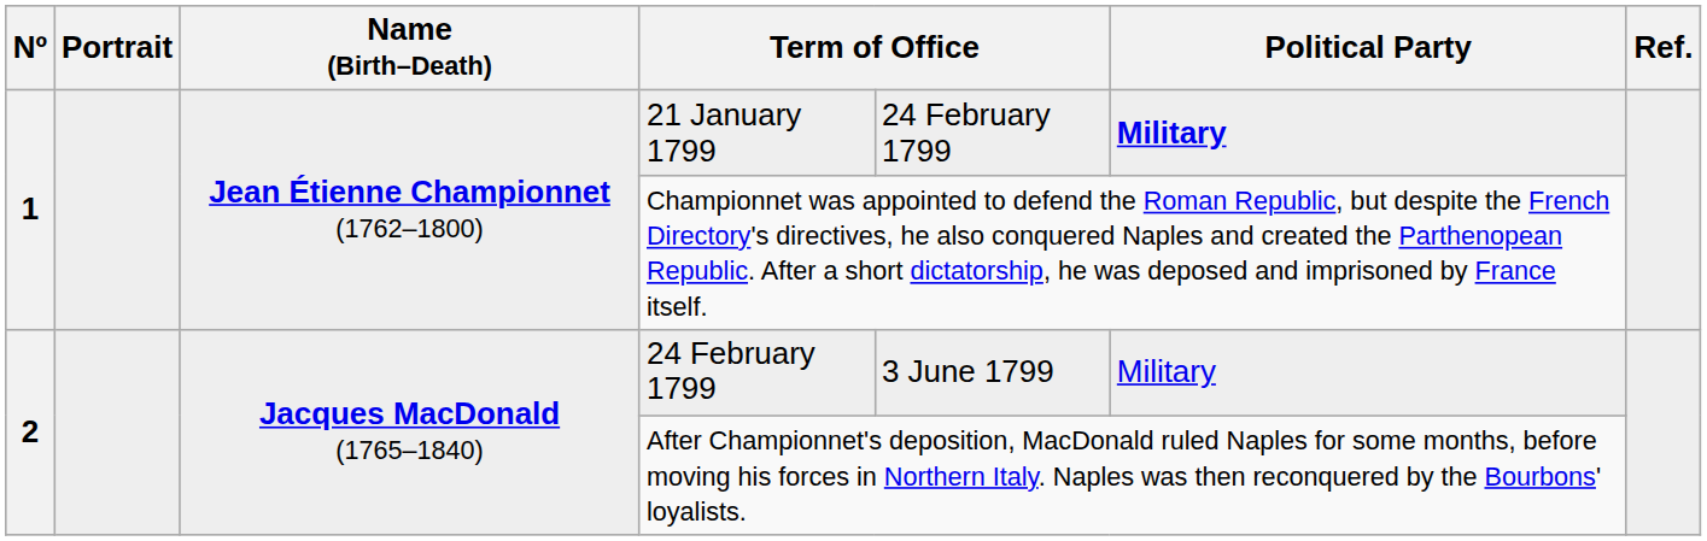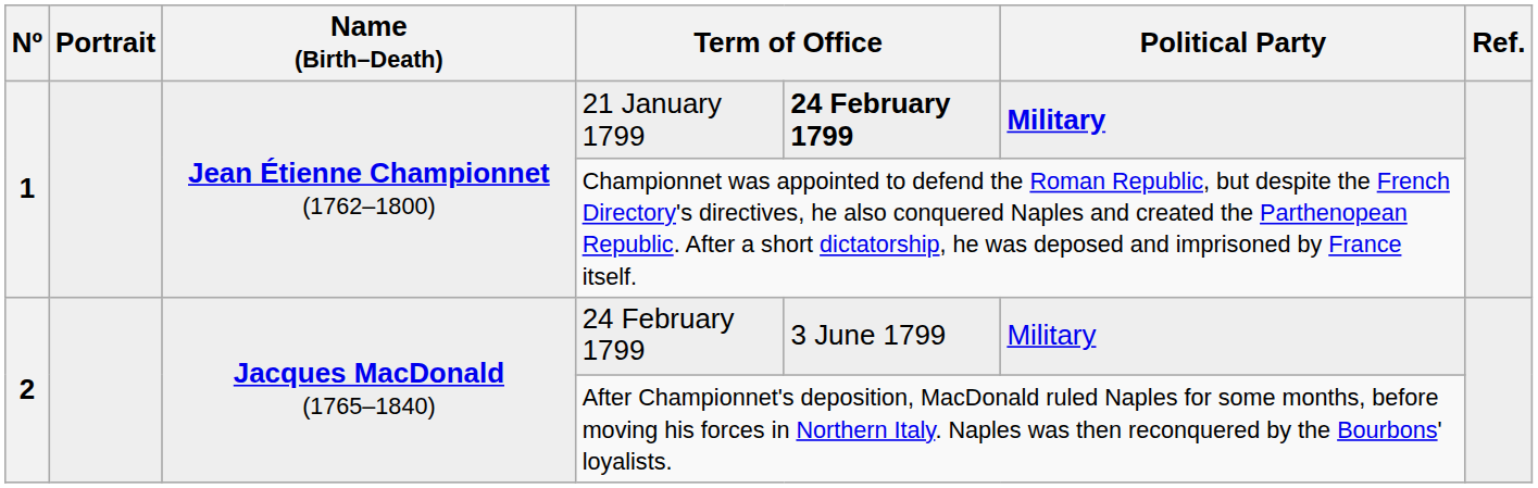21 January 1799 | column 5: normal -> bold
